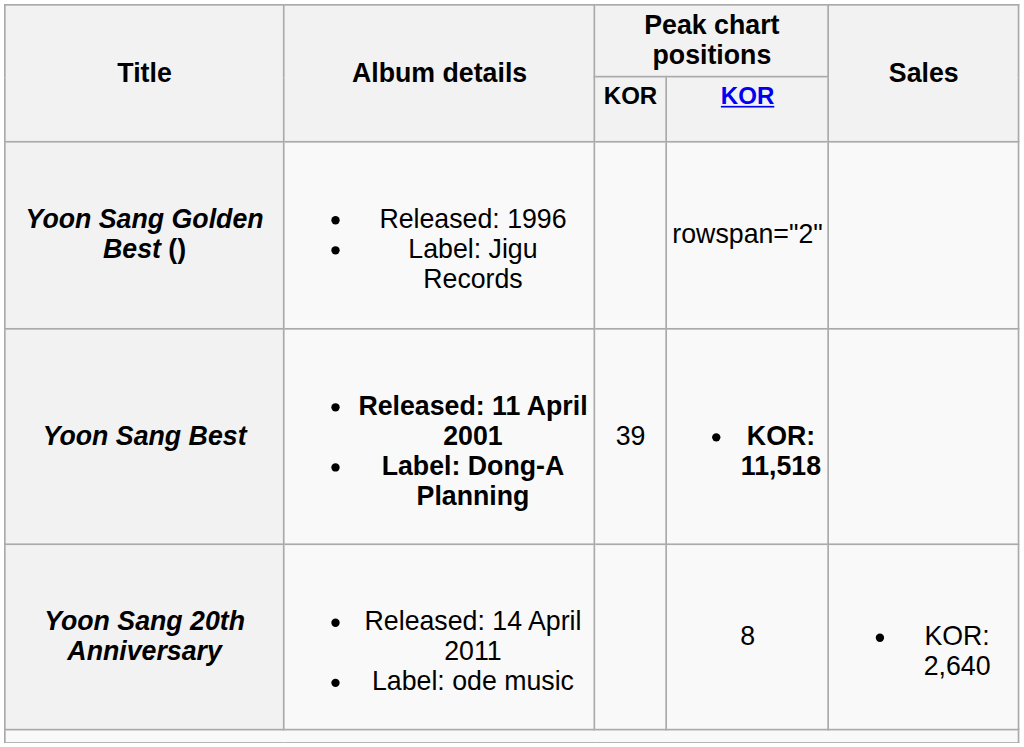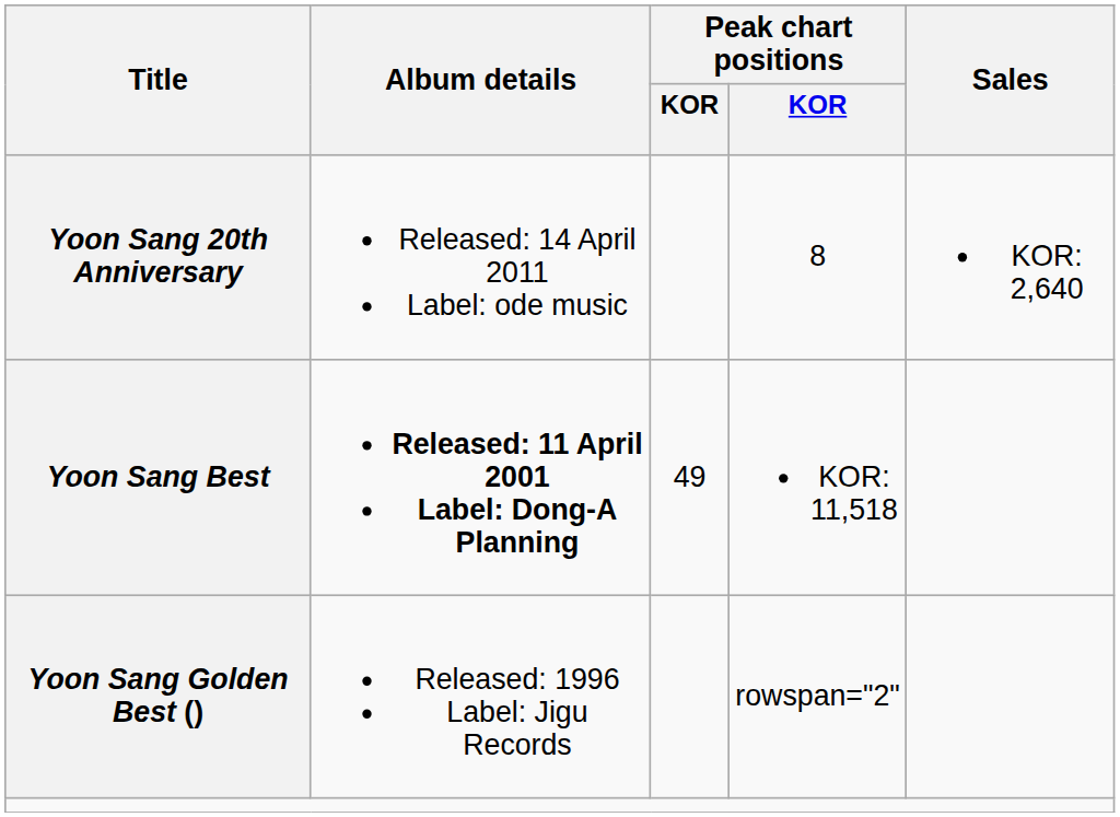rows swapped: Yoon Sang Golden Best () <-> Yoon Sang 20th Anniversary
Yoon Sang Best | column 3: 39 -> 49
Yoon Sang Best | column 4: bold -> normal
